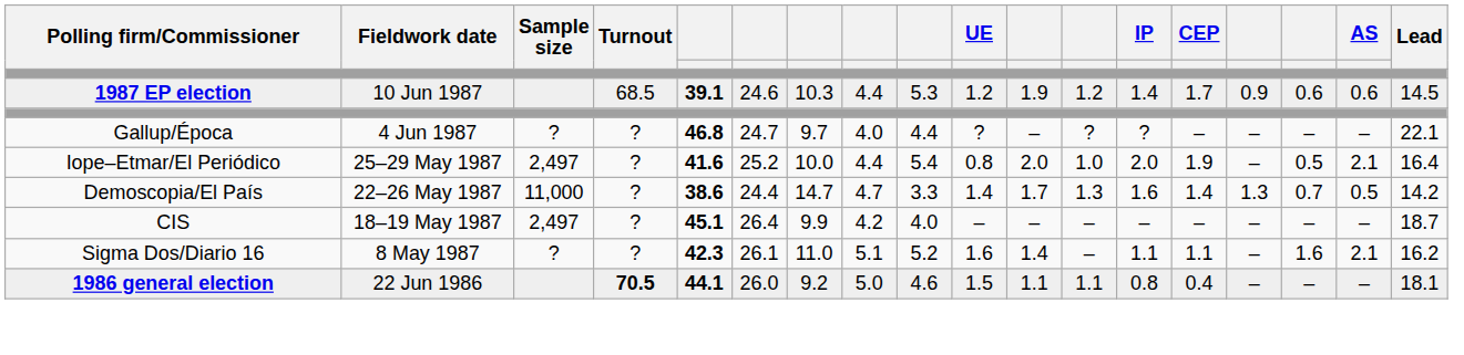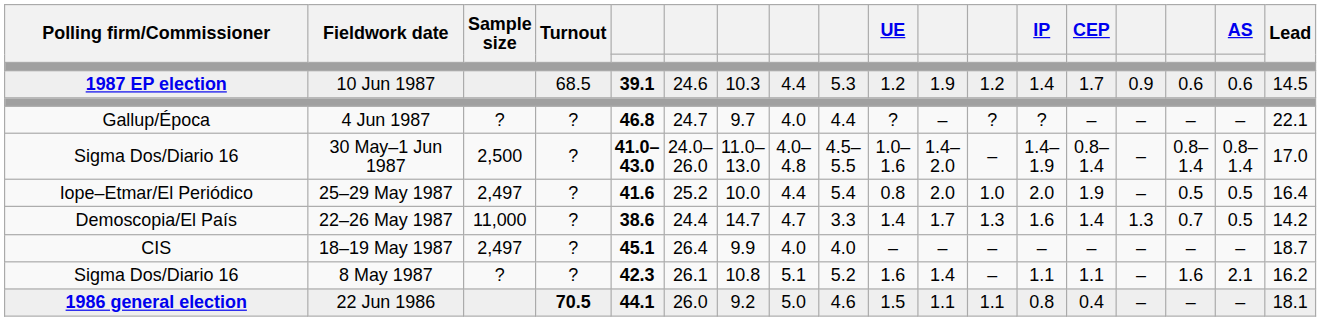+ row: Sigma Dos/Diario 16 | 30 May–1 Jun 1987 | 2,500 | ? | 41.0– 43.0 | 24.0– 26.0 | 11.0– 13.0 | 4.0– 4.8 | 4.5– 5.5 | 1.0– 1.6 | 1.4– 2.0 | – | 1.4– 1.9 | 0.8– 1.4 | – | 0.8– 1.4 | 0.8– 1.4 | 17.0
25–29 May 1987 | AS: 2.1 -> 0.5
18–19 May 1987 | column 8: 4.2 -> 4.0
8 May 1987 | column 7: 11.0 -> 10.8
